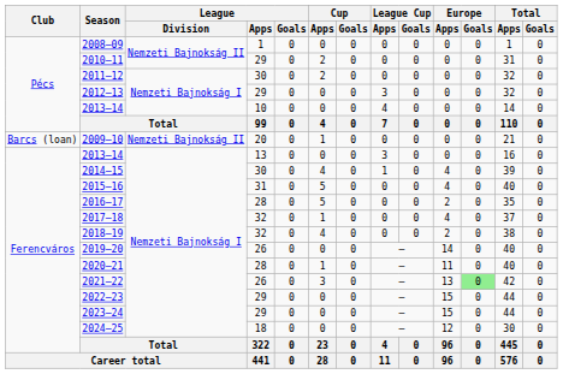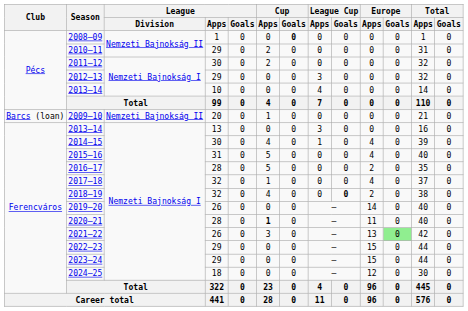2008–09 | Cup / Goals: normal -> bold
2018–19 | League Cup / Goals: normal -> bold
2020–21 | Cup / Apps: normal -> bold
